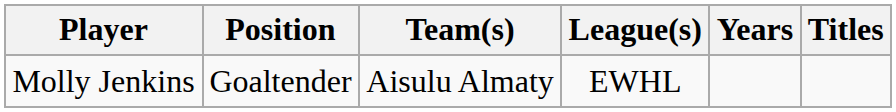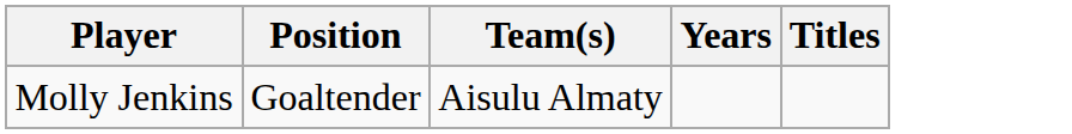- column: League(s) | EWHL
